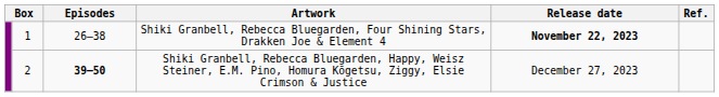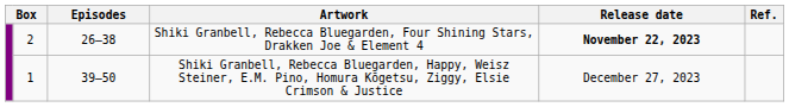row 2 | column 2: 1 -> 2
row 3 | column 2: 2 -> 1
row 3 | Episodes: bold -> normal
